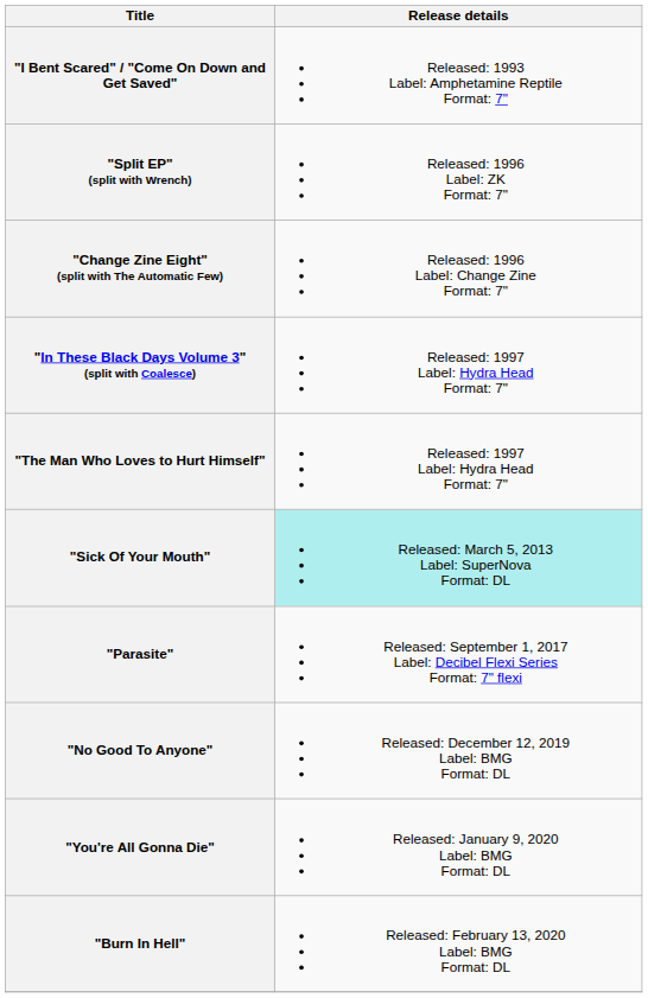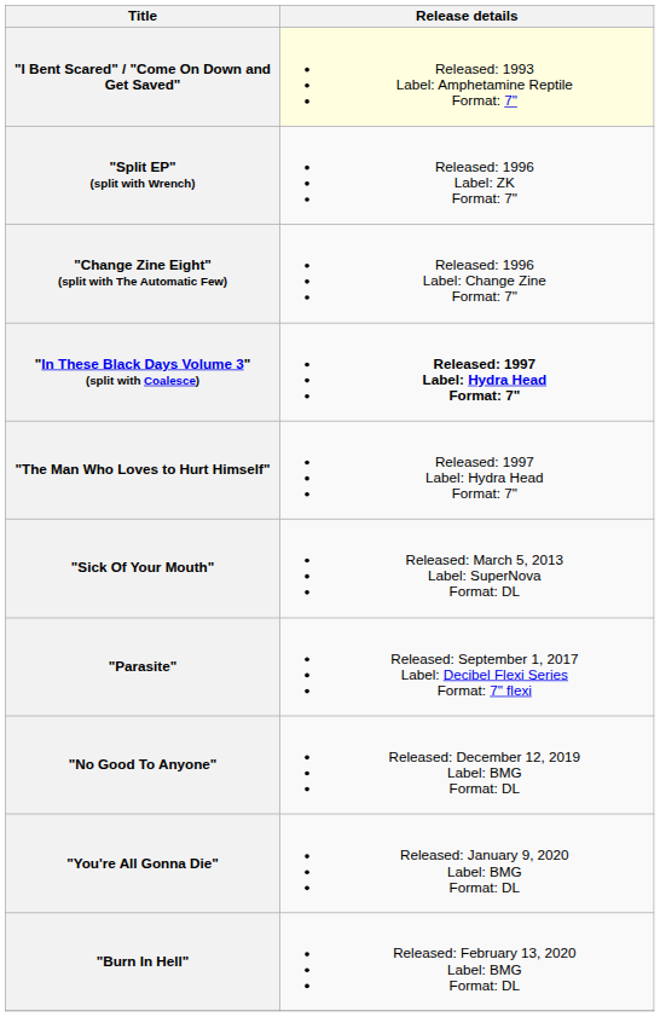"I Bent Scared" / "Come On Down and Get Saved" | Release details: no background -> lightyellow background
"In These Black Days Volume 3" (split with Coalesce) | Release details: normal -> bold
"Sick Of Your Mouth" | Release details: paleturquoise background -> no background
